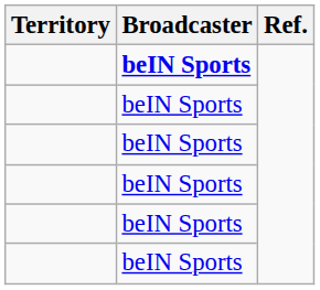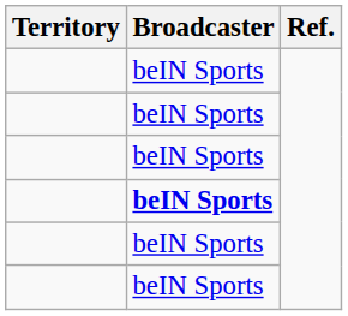row 2 | Broadcaster: bold -> normal
row 5 | Broadcaster: normal -> bold
